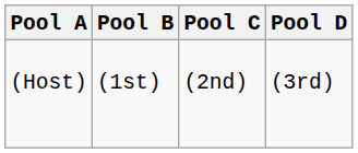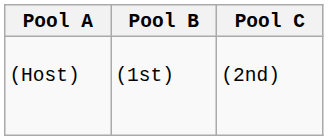- column: Pool D | (3rd)
